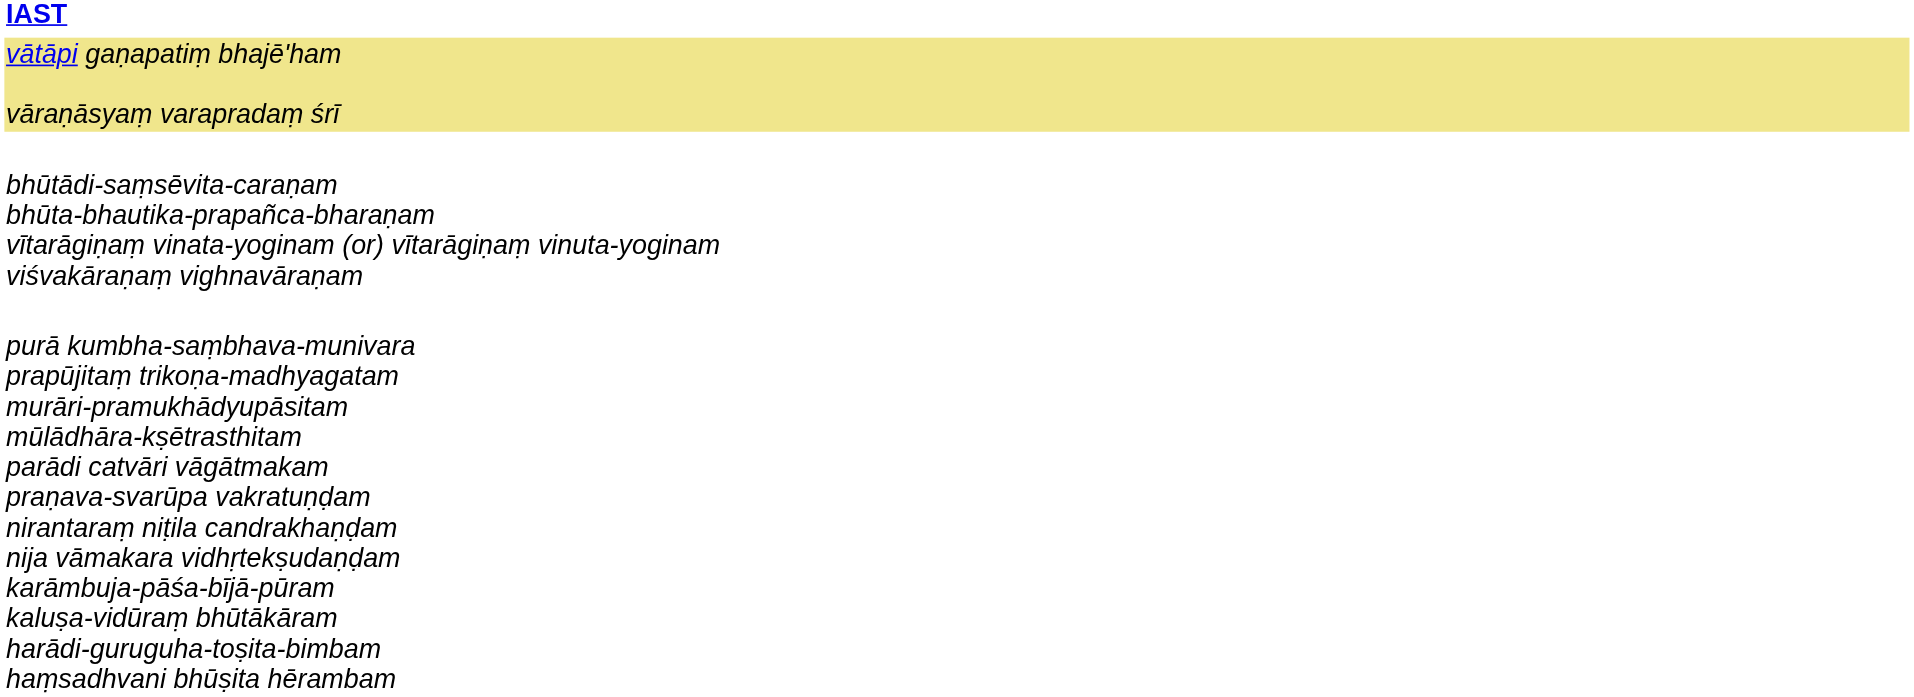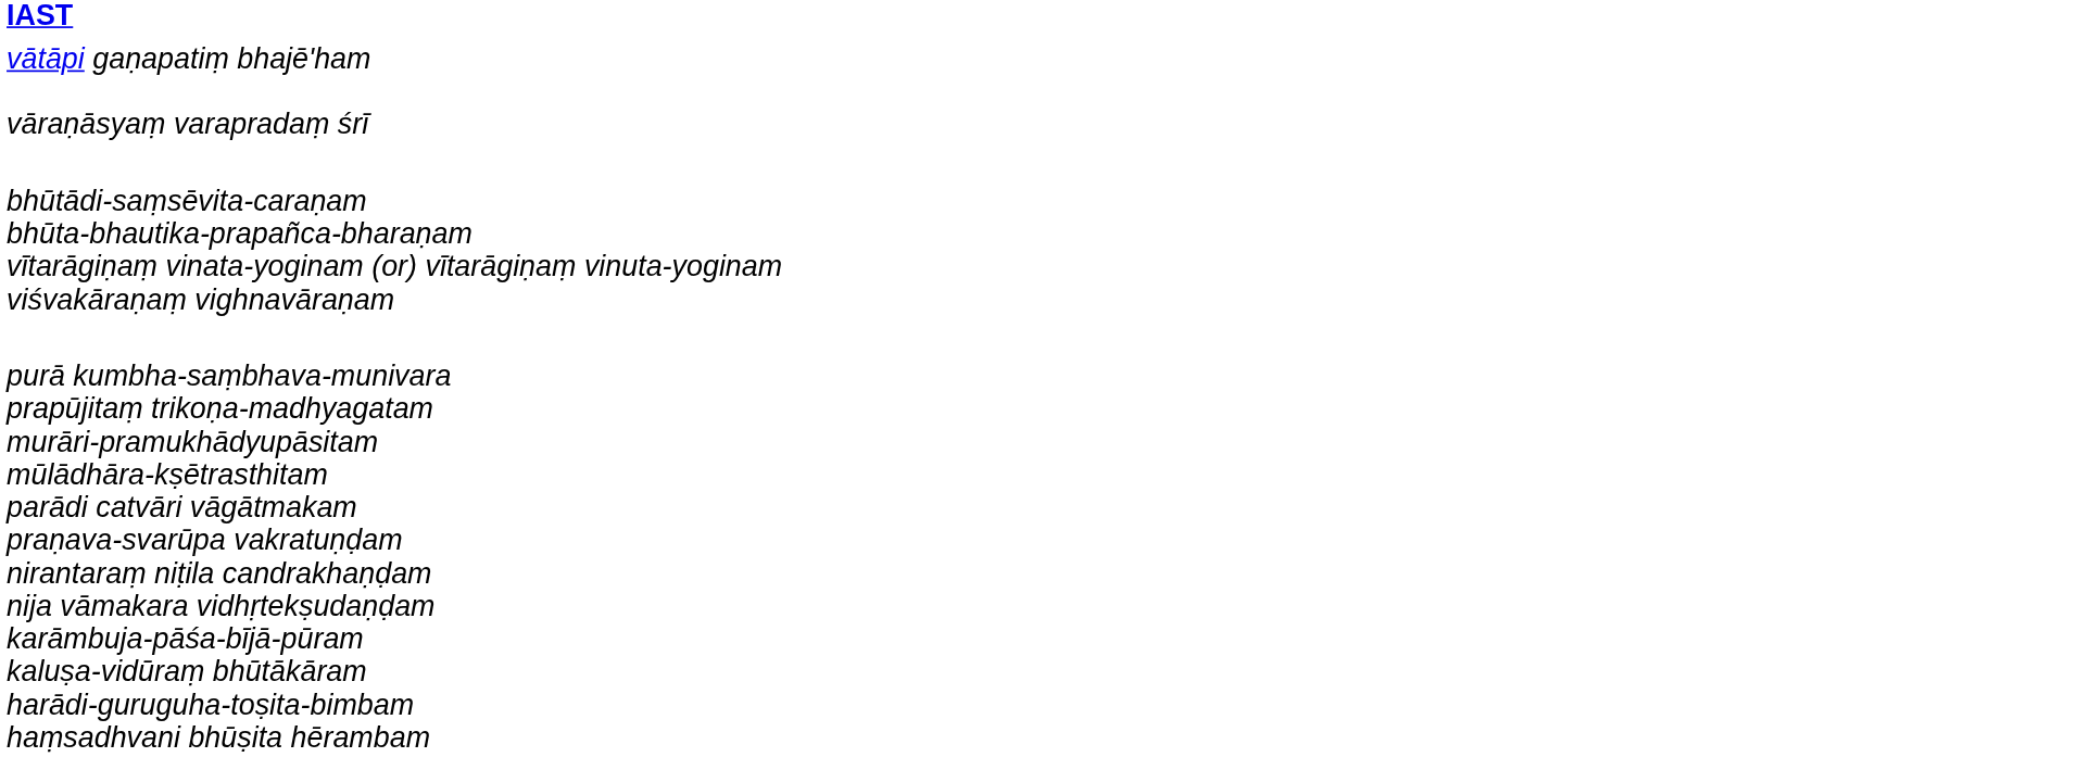row 2 | column 1: khaki background -> no background
